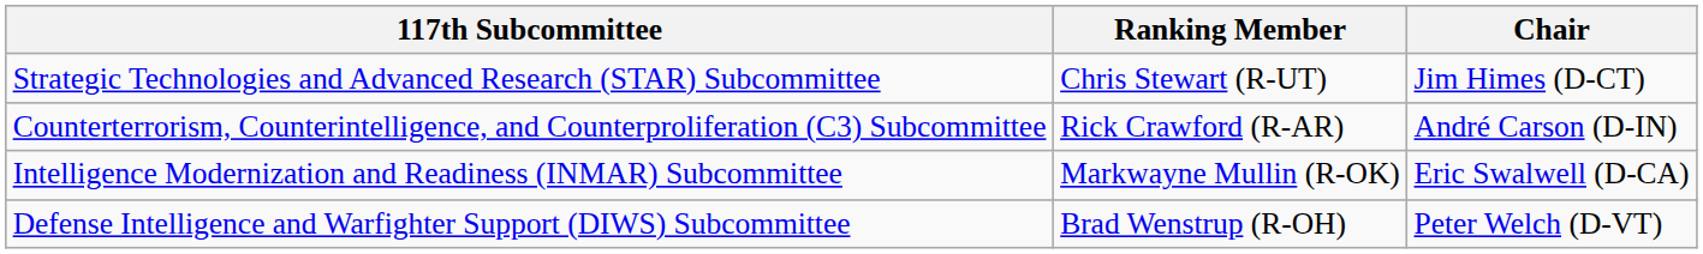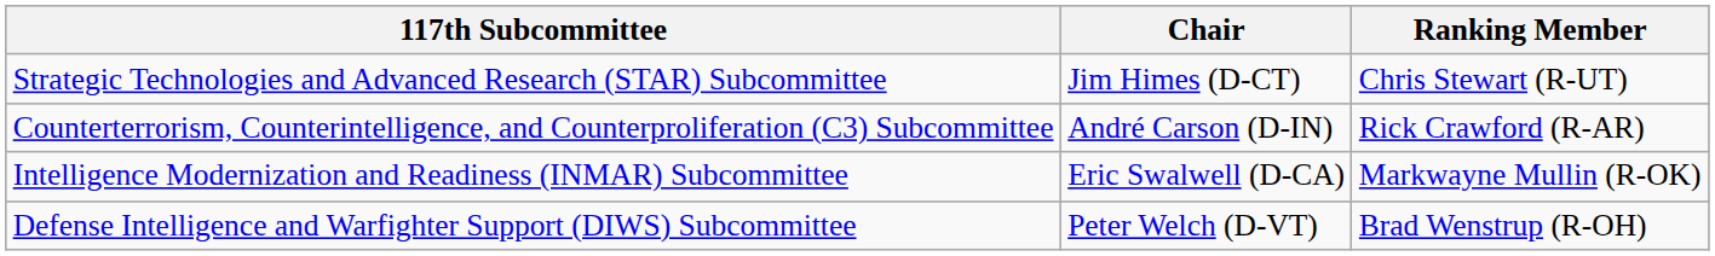columns swapped: Chair <-> Ranking Member
